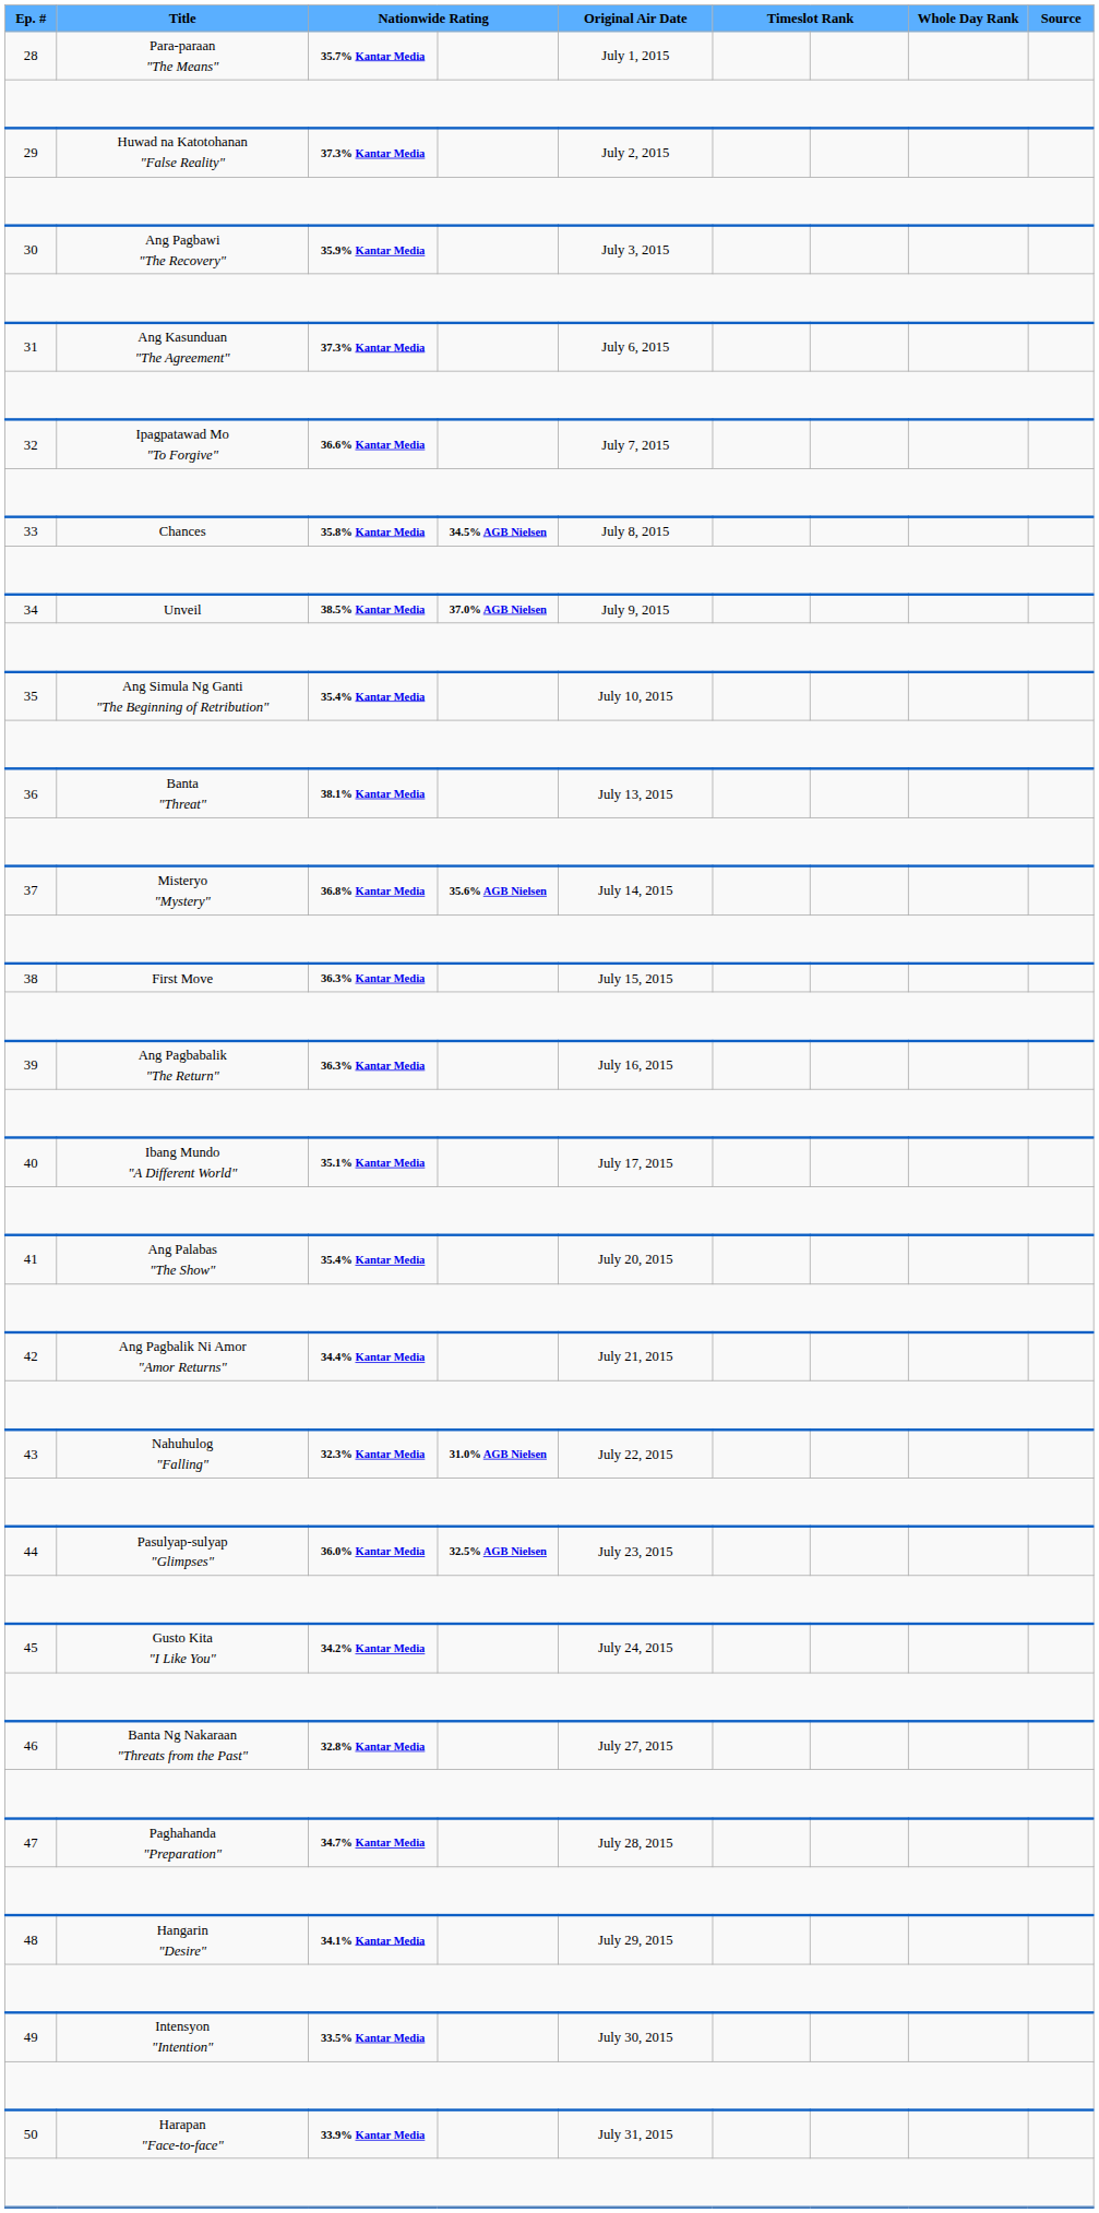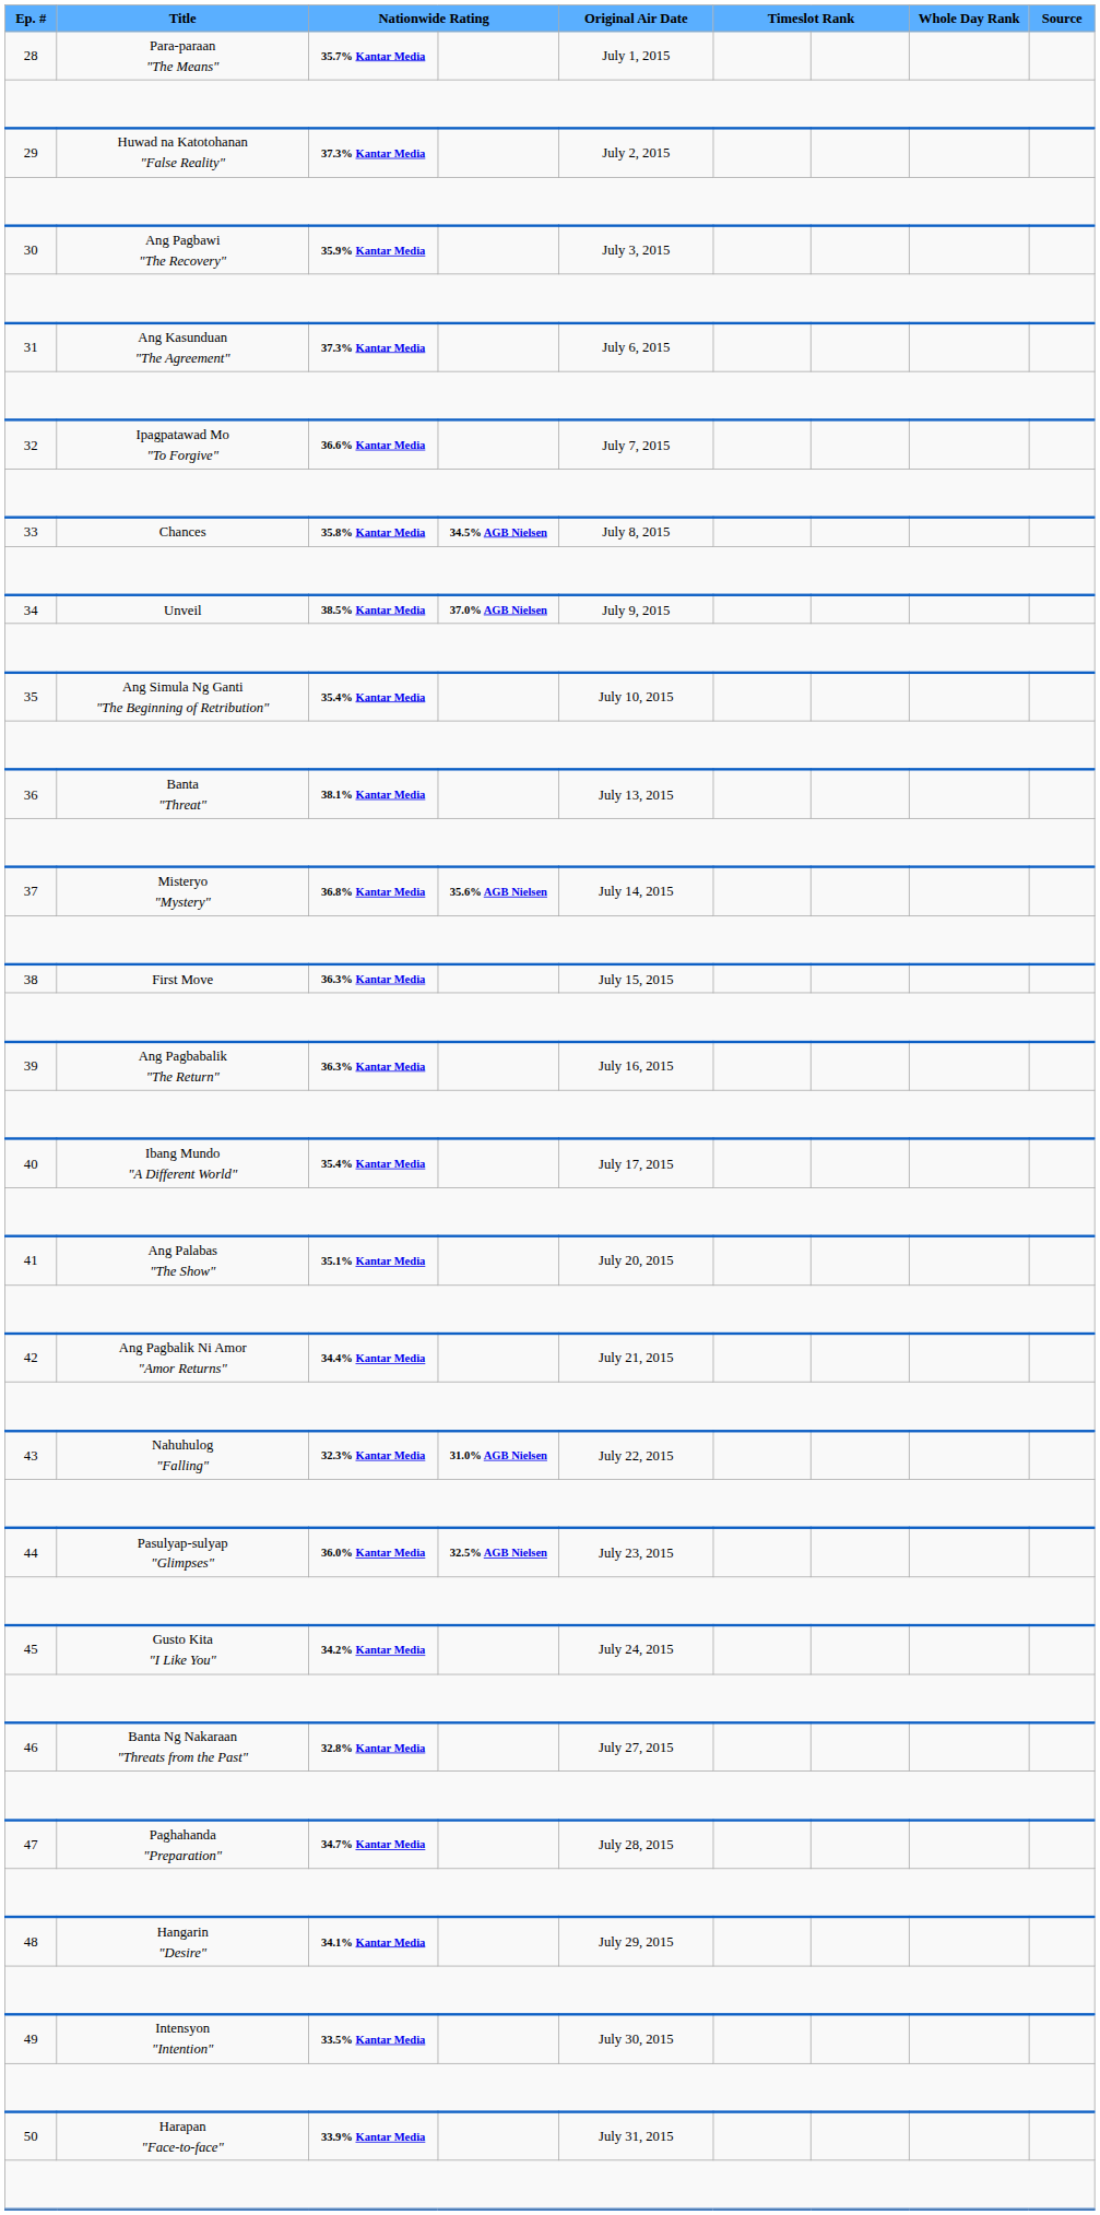40 | column 3: 35.1% Kantar Media -> 35.4% Kantar Media
41 | column 3: 35.4% Kantar Media -> 35.1% Kantar Media
